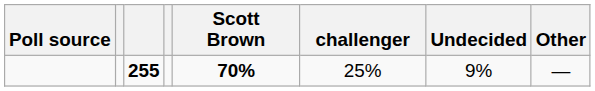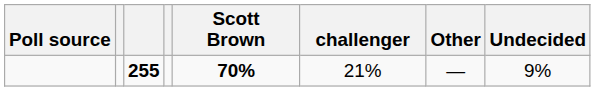columns swapped: Other <-> Undecided
row 2 | challenger: 25% -> 21%
